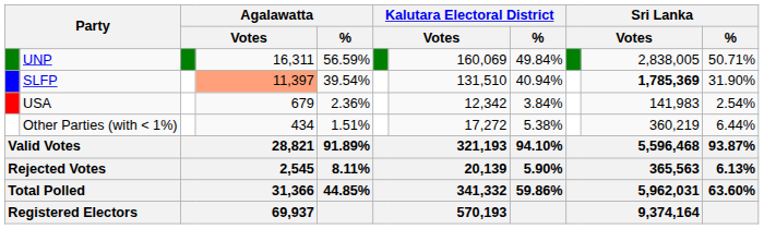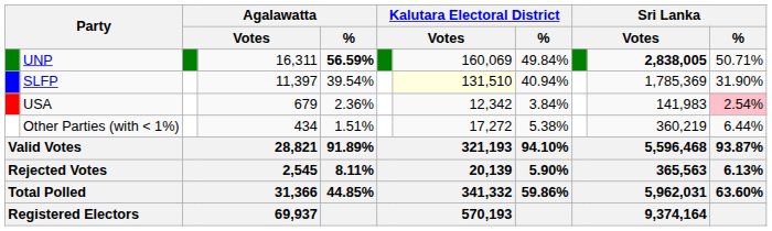UNP | Agalawatta / %: normal -> bold
UNP | column 10: normal -> bold
SLFP | column 4: lightsalmon background -> no background
SLFP | column 7: no background -> lightyellow background
SLFP | column 10: bold -> normal
USA | Sri Lanka / %: no background -> pink background
